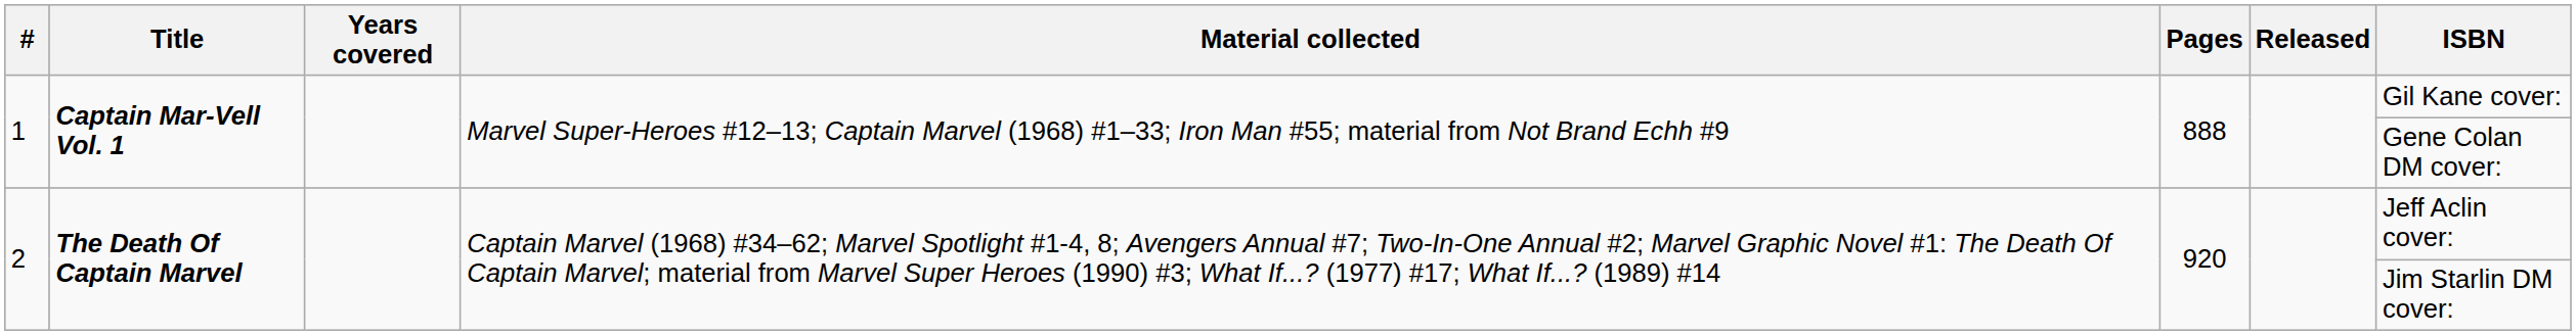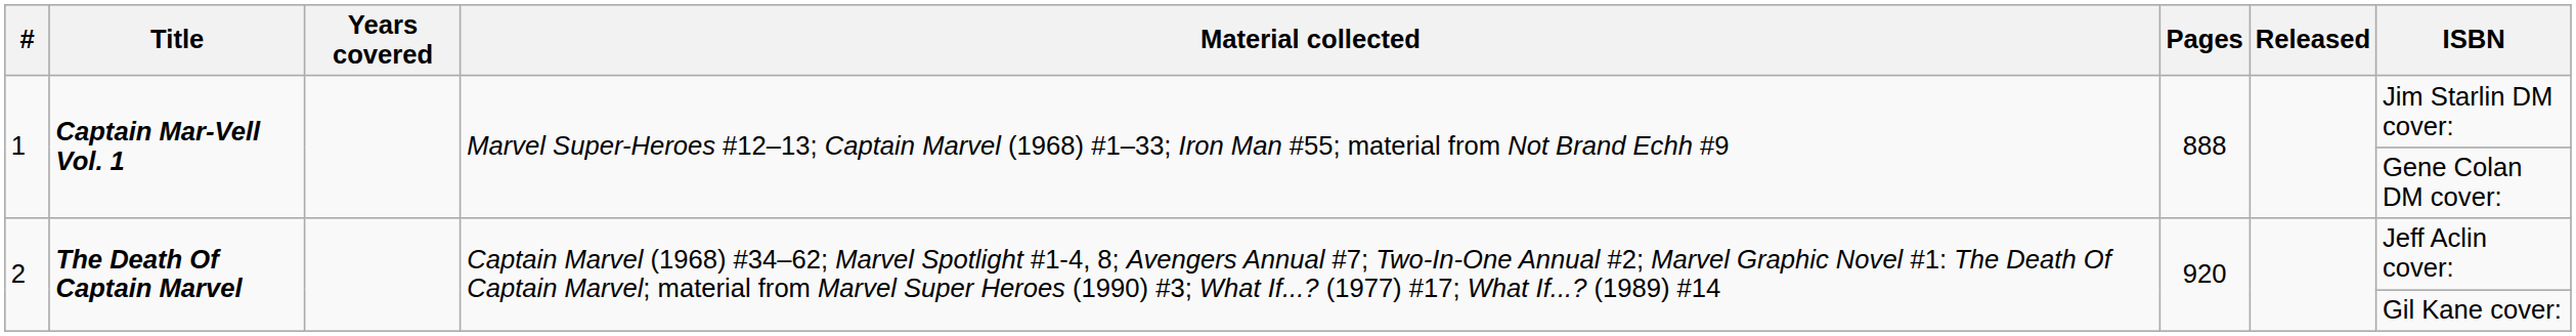row 2 | ISBN: Gil Kane cover: -> Jim Starlin DM cover:
row 5 | ISBN: Jim Starlin DM cover: -> Gil Kane cover:
